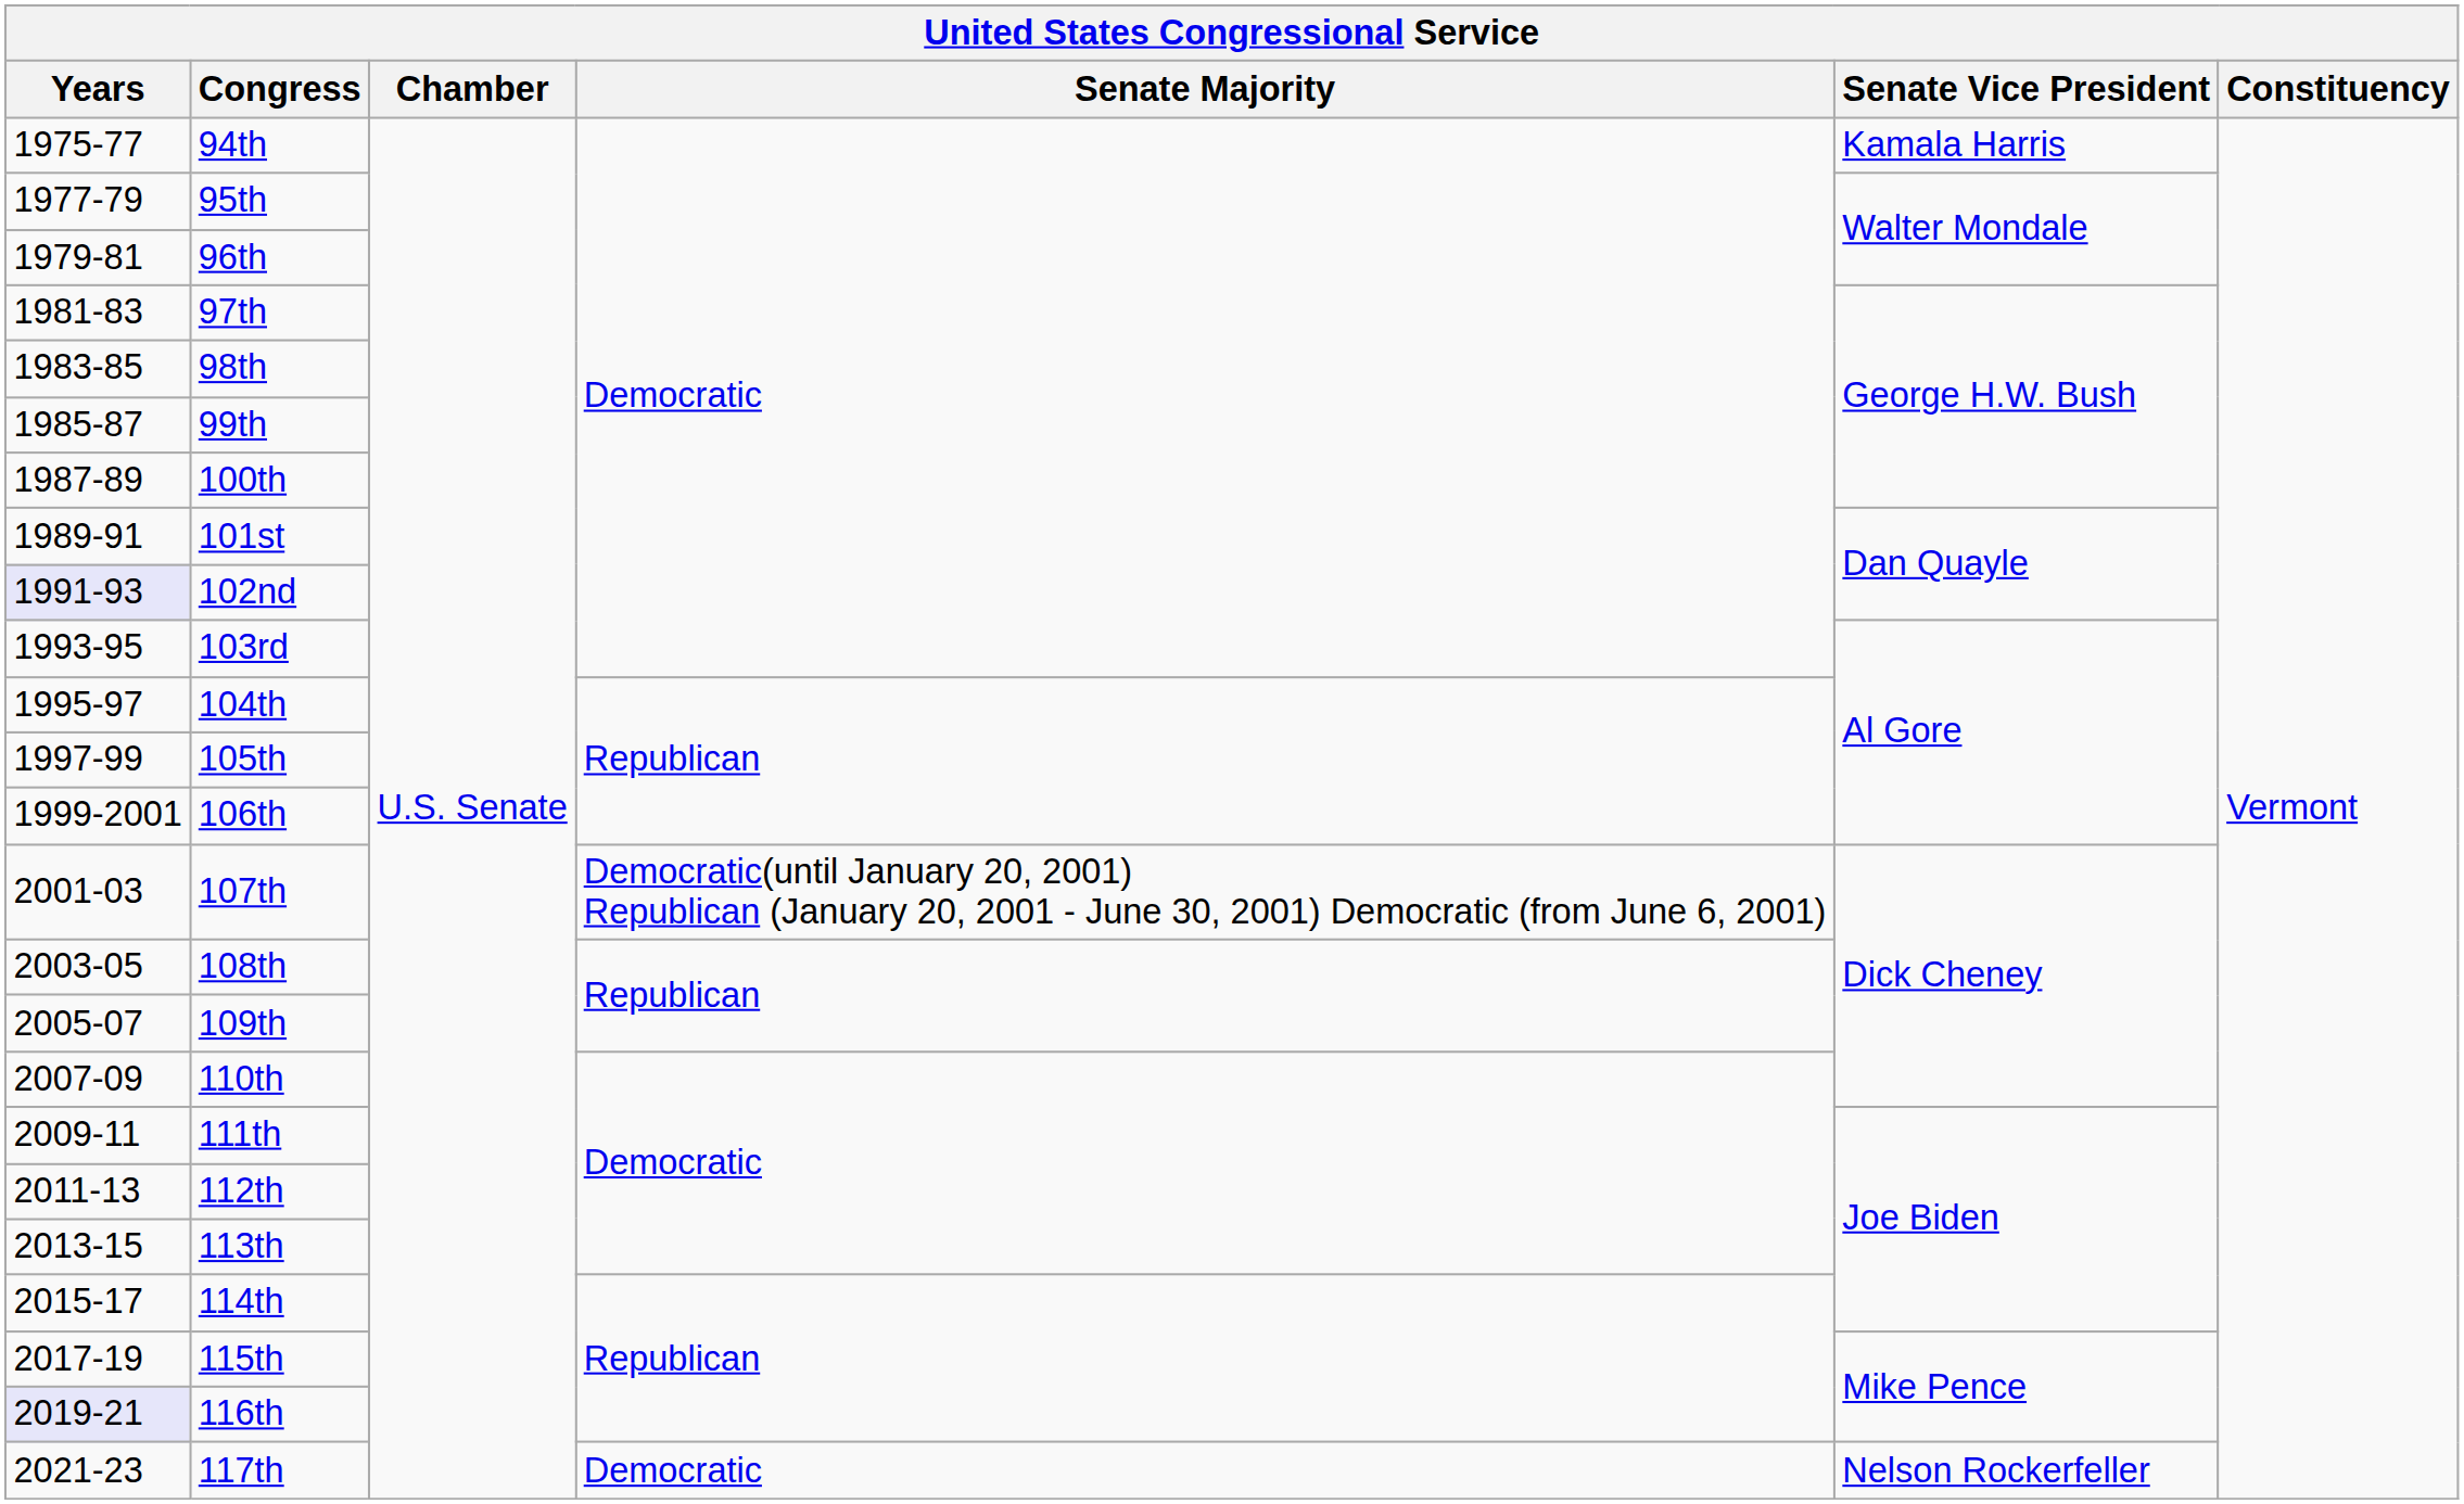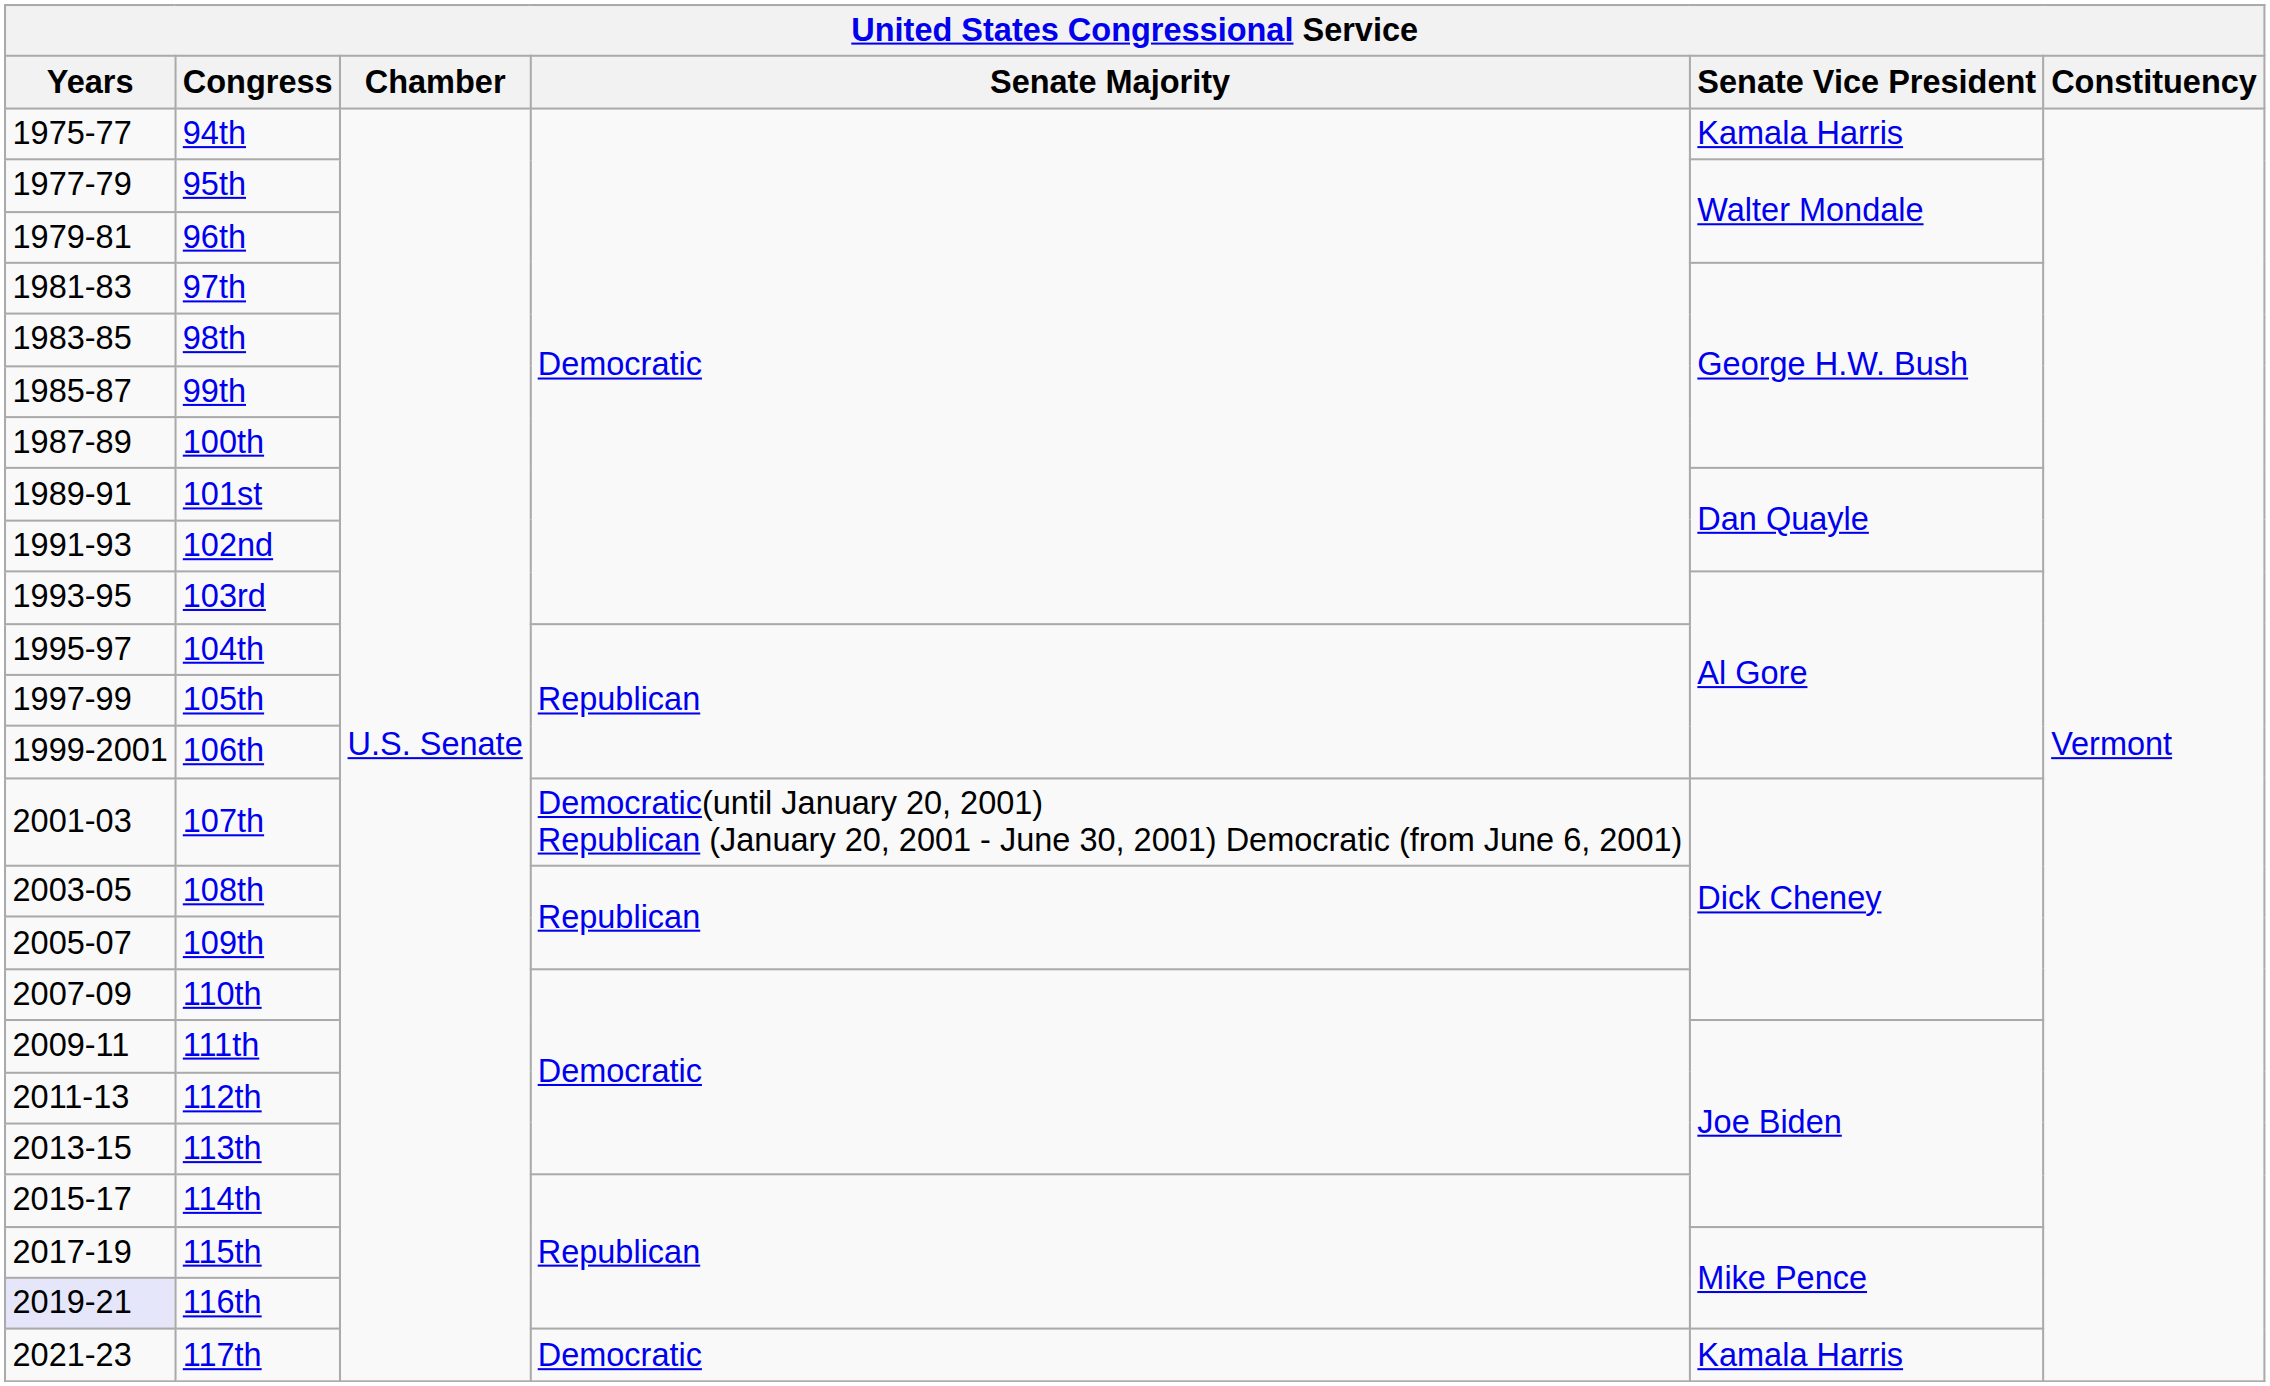102nd | Years: lavender background -> no background
117th | Senate Vice President: Nelson Rockerfeller -> Kamala Harris
